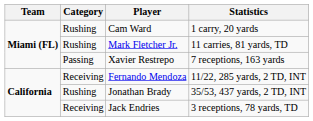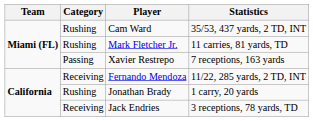Cam Ward | Statistics: 1 carry, 20 yards -> 35/53, 437 yards, 2 TD, INT
Jonathan Brady | Statistics: 35/53, 437 yards, 2 TD, INT -> 1 carry, 20 yards
